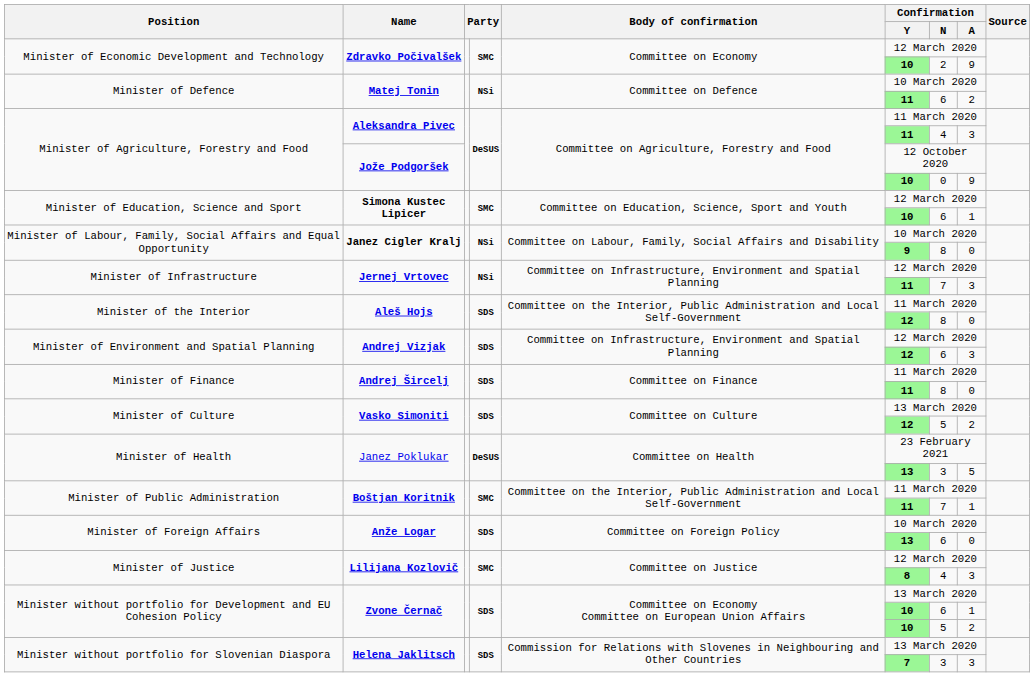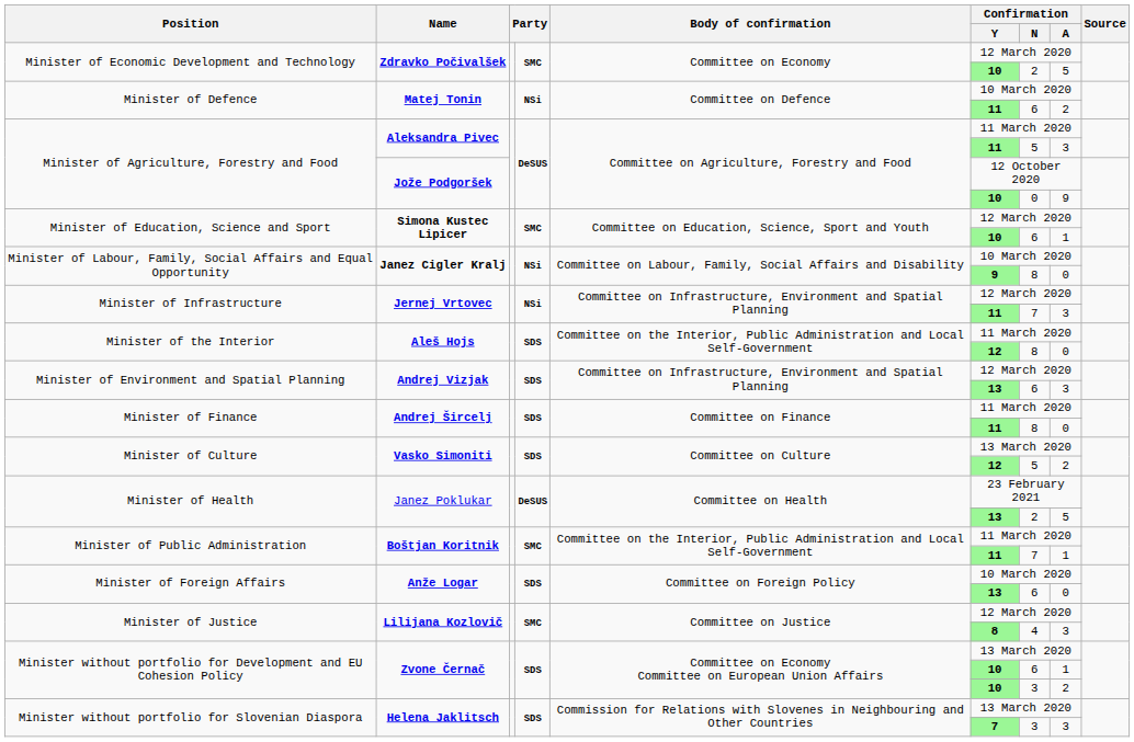row 4 | Confirmation / A: 9 -> 5
row 8 | Confirmation / N: 4 -> 5
row 20 | Confirmation / Y: 12 -> 13
row 26 | Confirmation / N: 3 -> 2
row 35 | Confirmation / N: 5 -> 3
